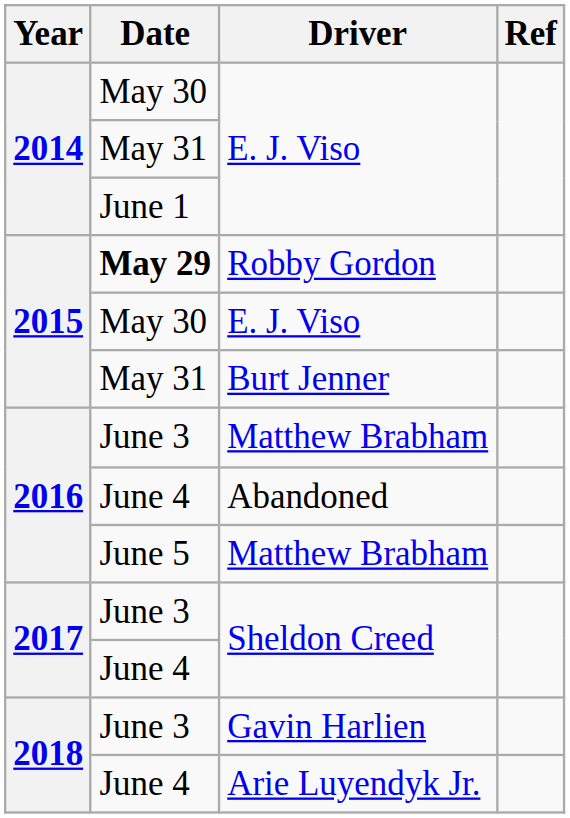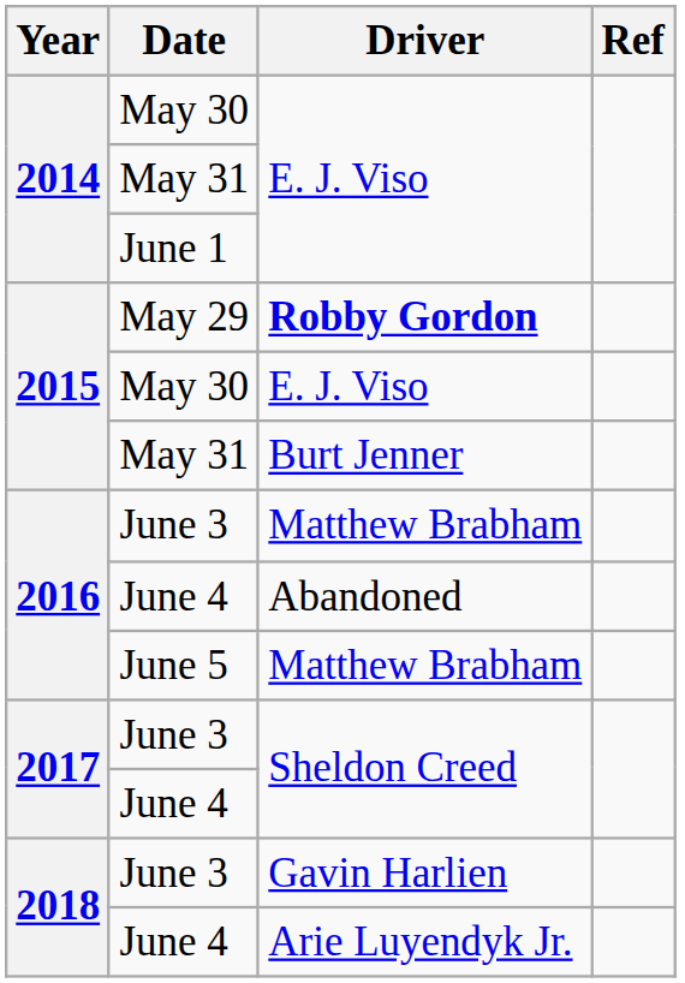Robby Gordon | Date: bold -> normal
Robby Gordon | Driver: normal -> bold
